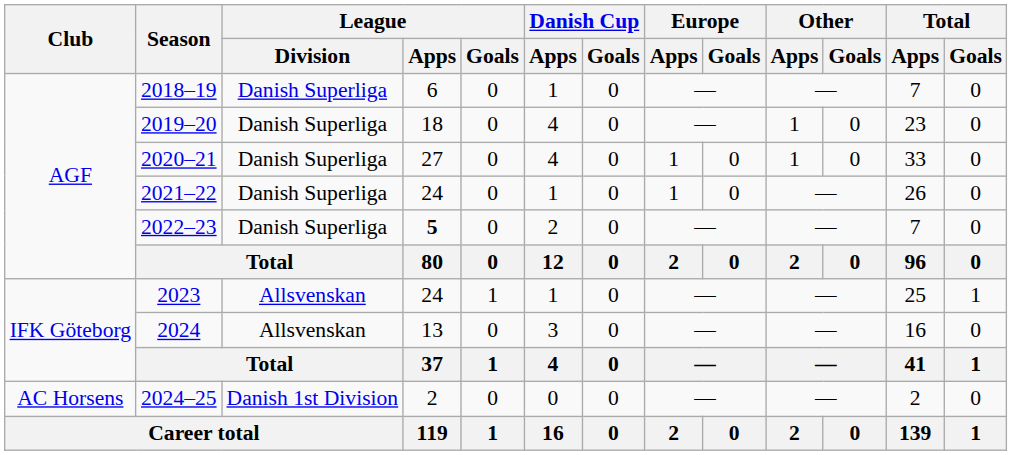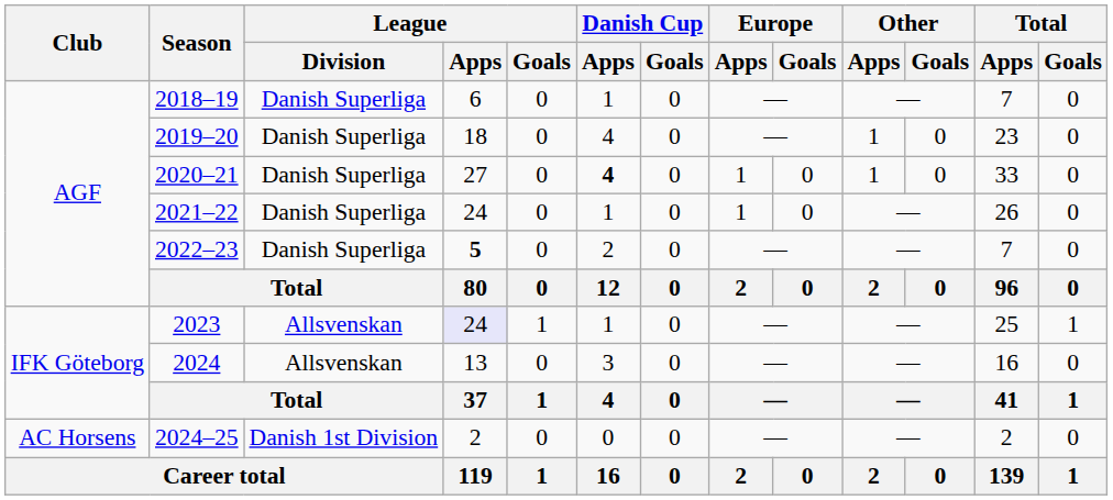2020–21 | Danish Cup / Apps: normal -> bold
2023 | League / Apps: no background -> lavender background
